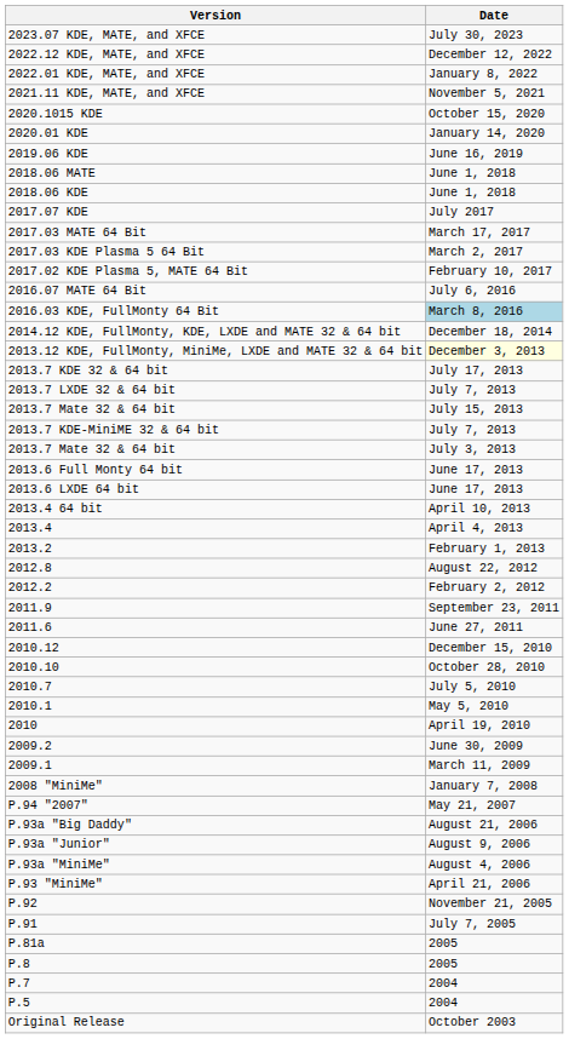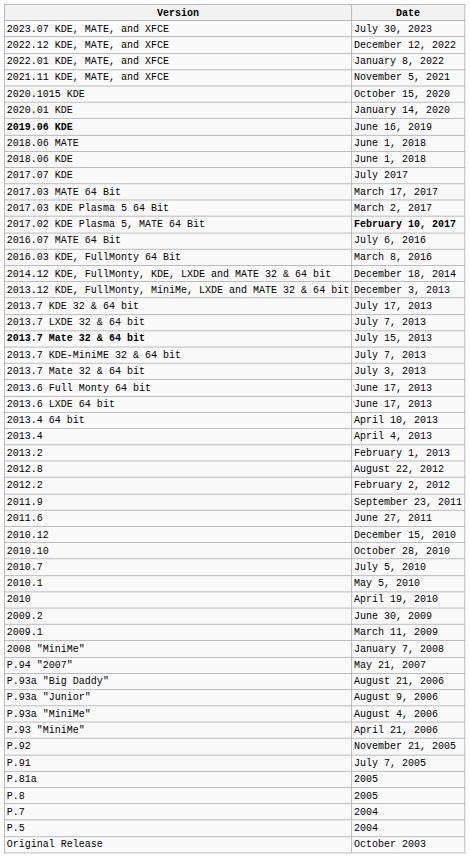row 8 | Version: normal -> bold
row 14 | Date: normal -> bold
row 16 | Date: lightblue background -> no background
row 18 | Date: lightyellow background -> no background
row 21 | Version: normal -> bold
